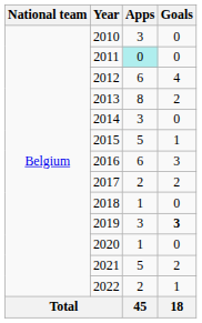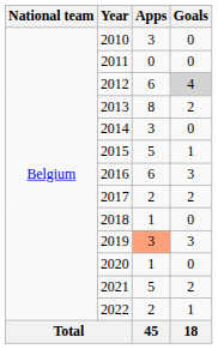2011 | Apps: paleturquoise background -> no background
2012 | Goals: no background -> lightgrey background
2019 | Apps: no background -> lightsalmon background
2019 | Goals: bold -> normal
